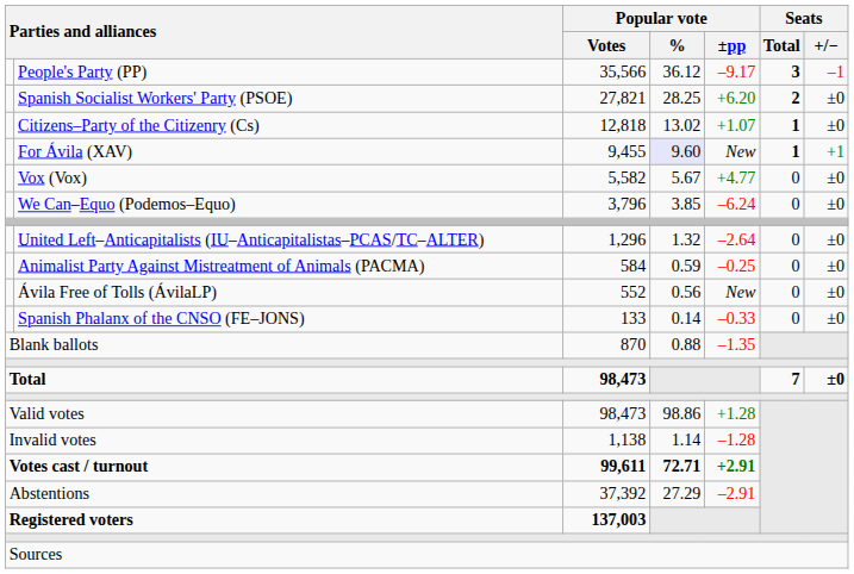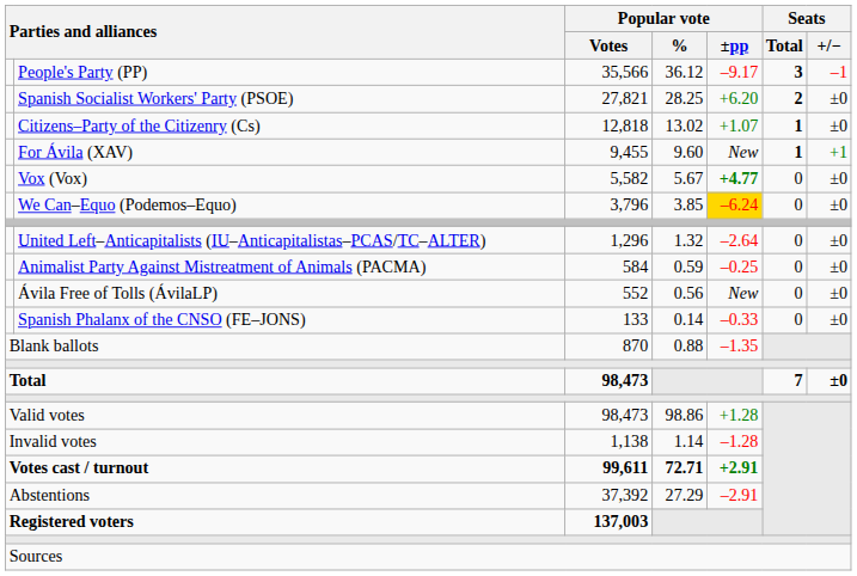For Ávila (XAV) | Popular vote / %: lavender background -> no background
Vox (Vox) | Popular vote / ±pp: normal -> bold
We Can–Equo (Podemos–Equo) | Popular vote / ±pp: no background -> gold background
